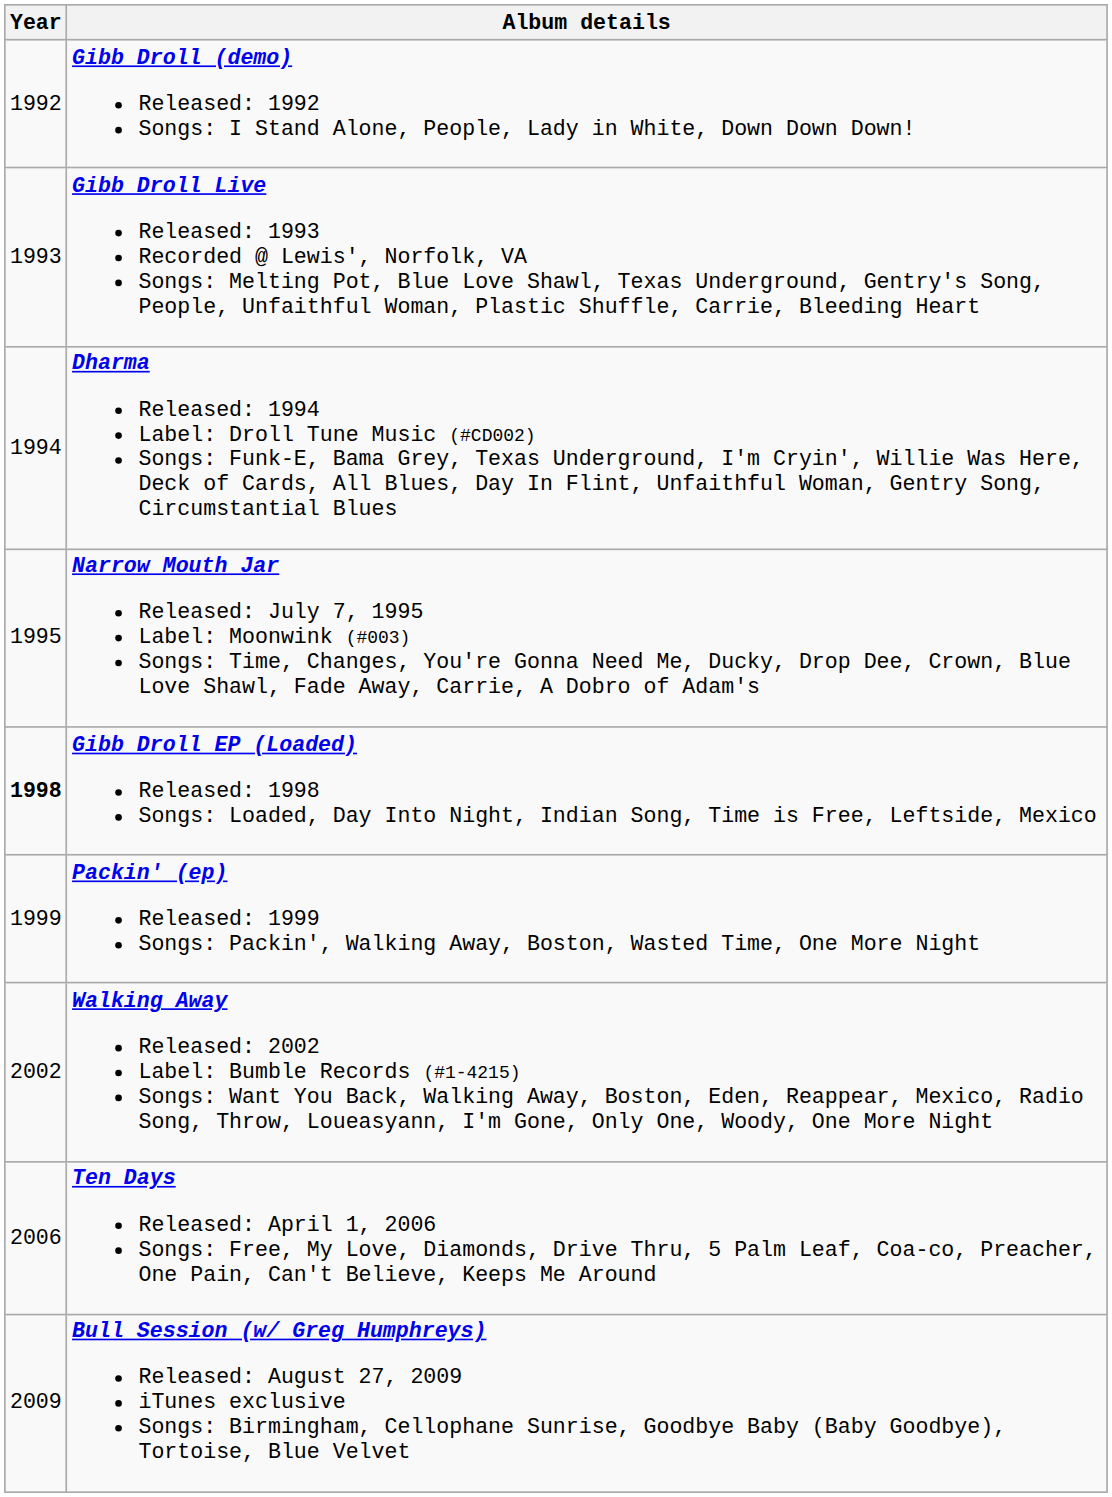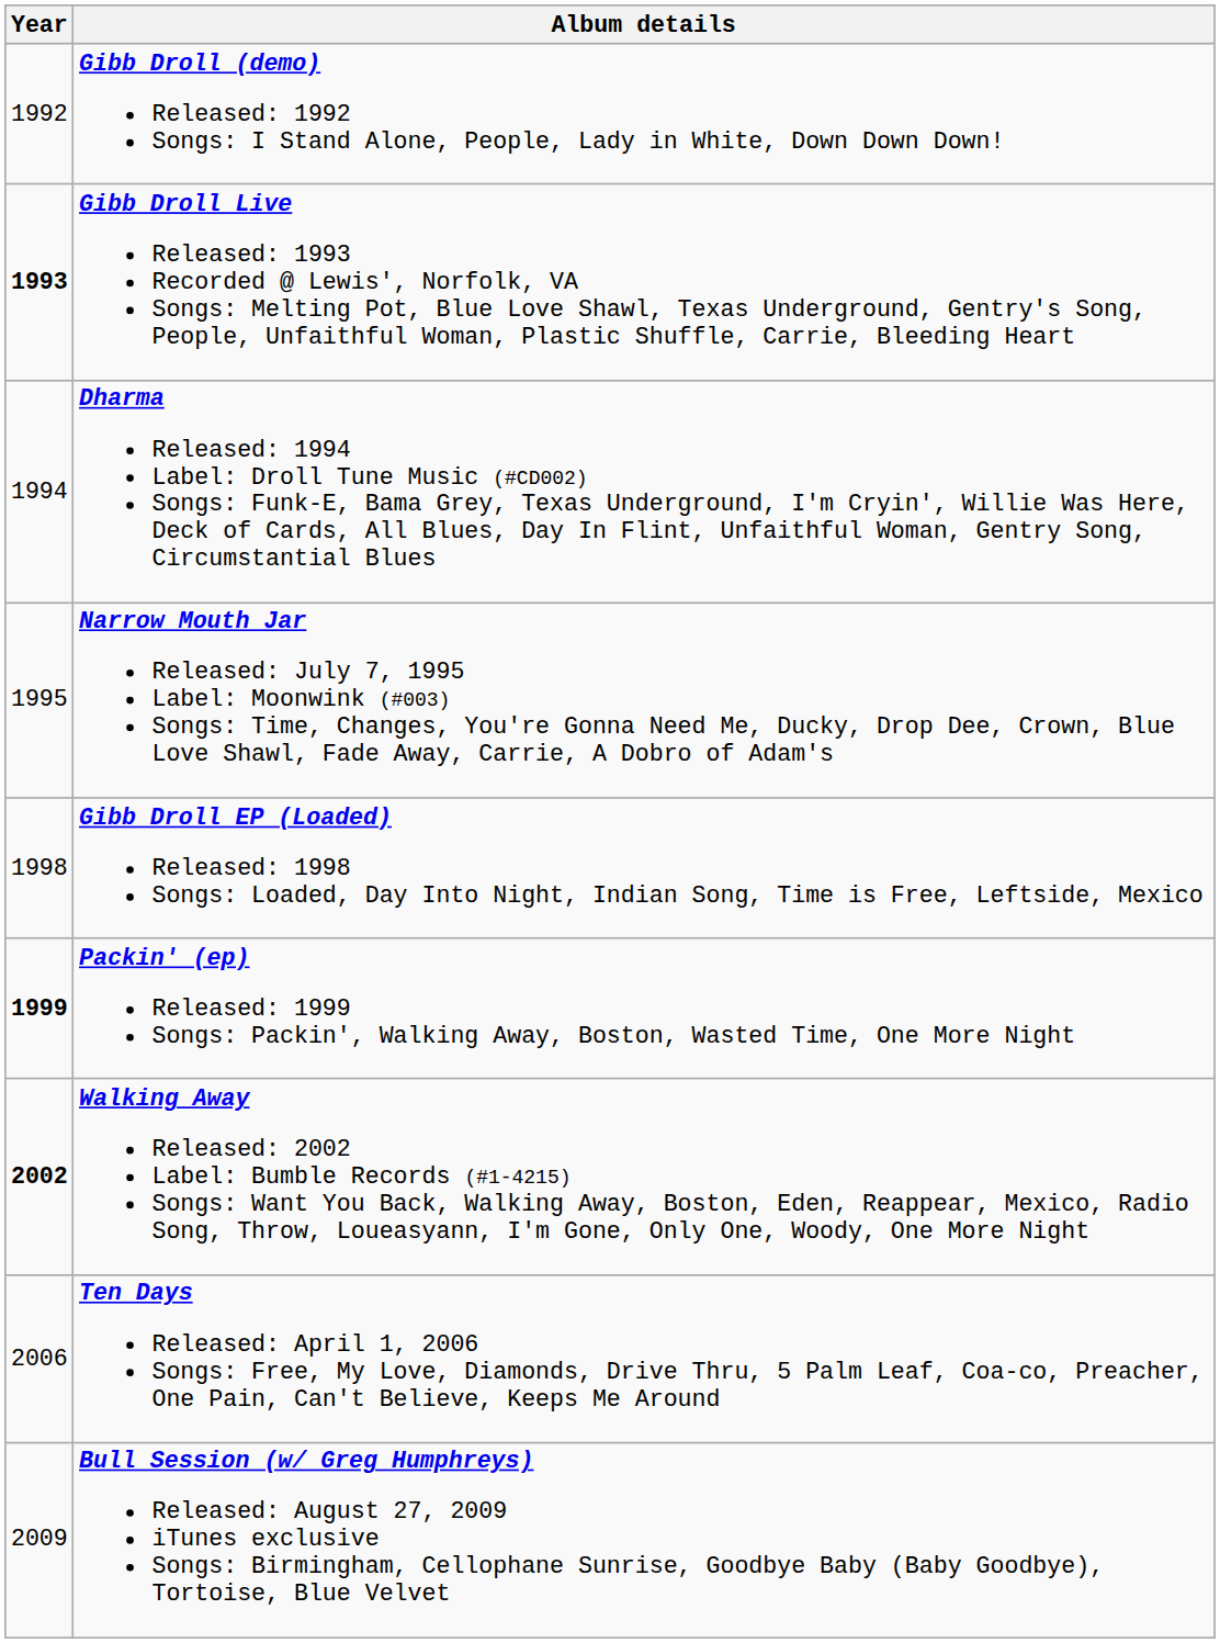row 3 | Year: normal -> bold
row 6 | Year: bold -> normal
row 7 | Year: normal -> bold
row 8 | Year: normal -> bold
